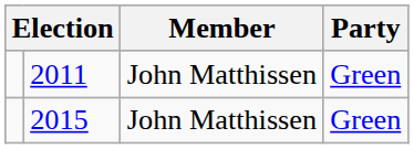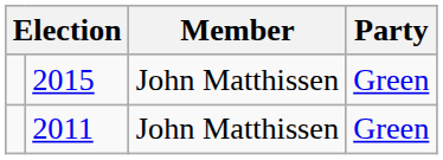rows swapped: 2011 <-> 2015
